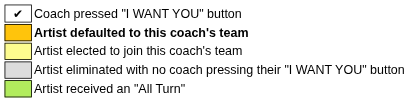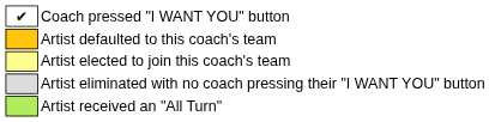Artist defaulted to this coach's team | column 2: bold -> normal
